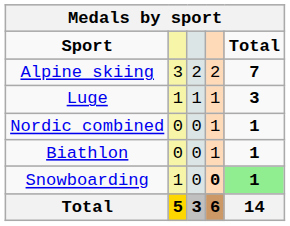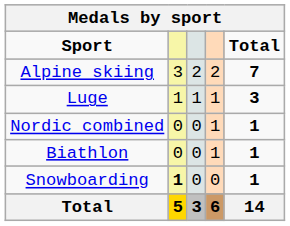Snowboarding | column 2: normal -> bold
Snowboarding | column 4: bold -> normal
Snowboarding | Total: lightgreen background -> no background
